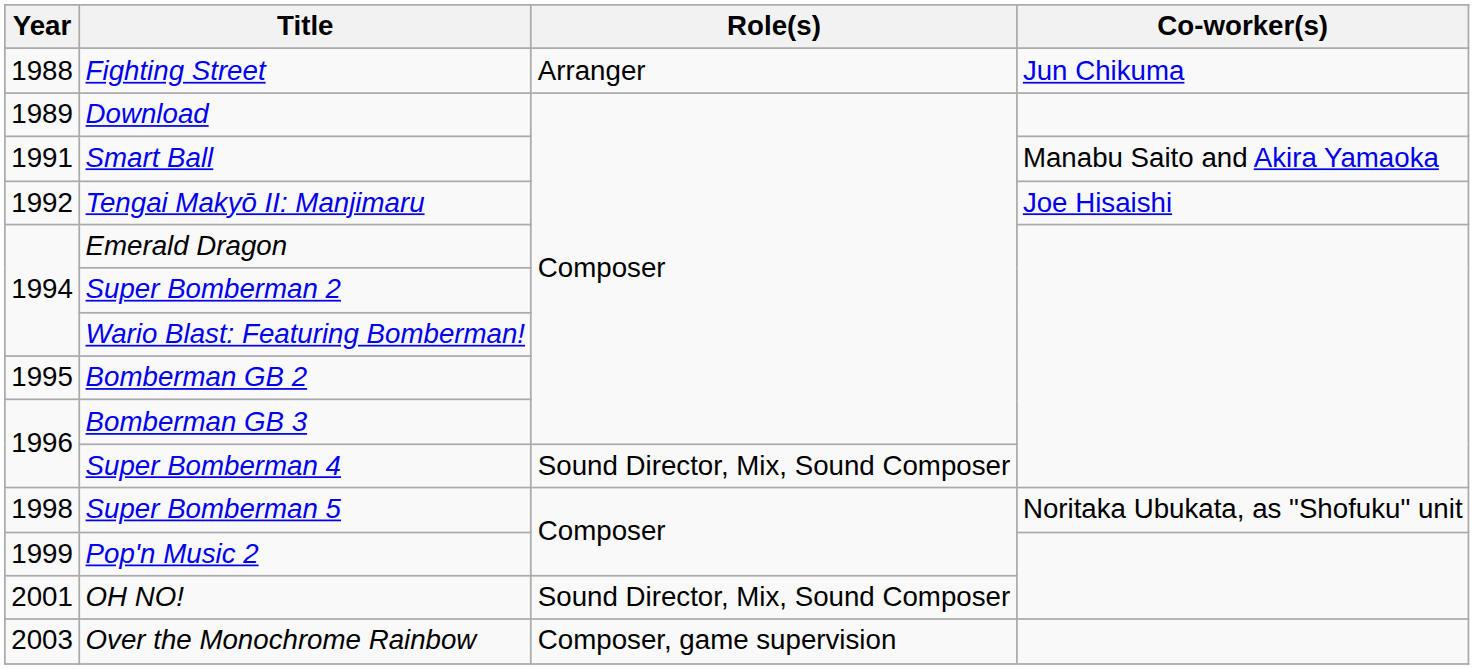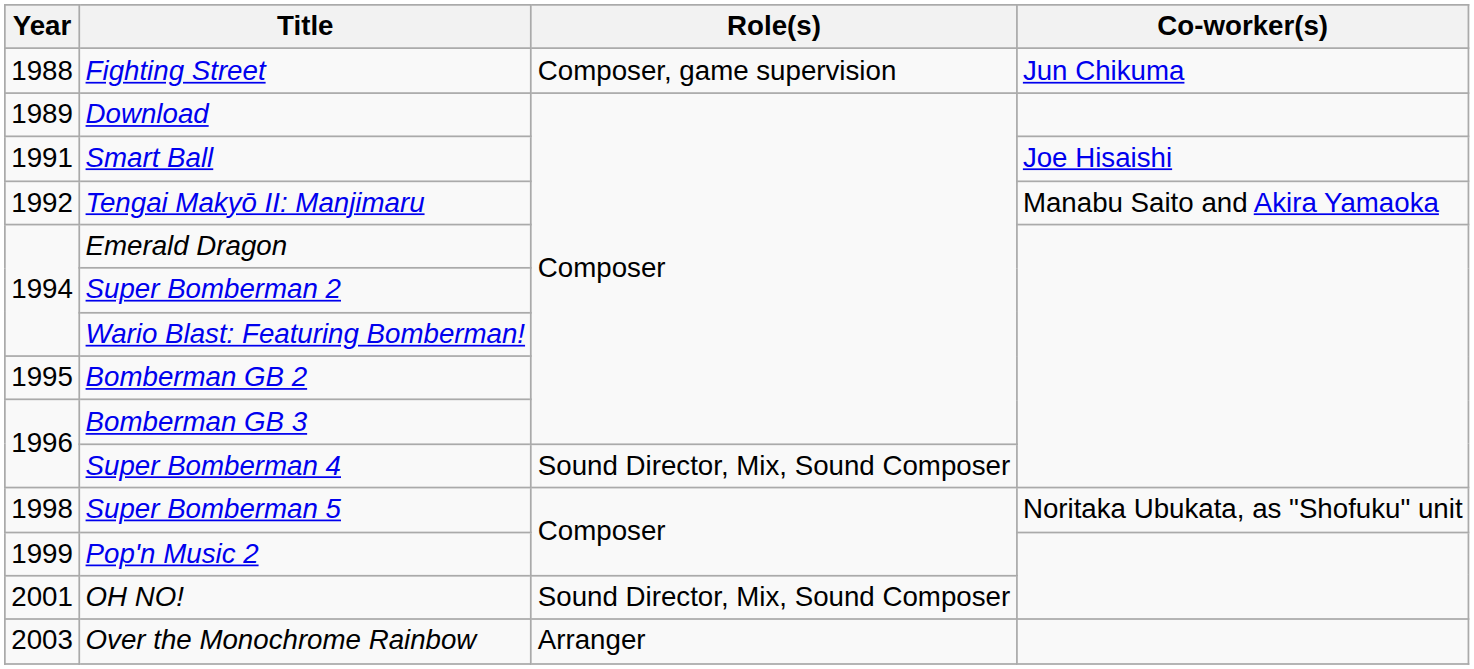Fighting Street | Role(s): Arranger -> Composer, game supervision
Smart Ball | Co-worker(s): Manabu Saito and Akira Yamaoka -> Joe Hisaishi
Tengai Makyō II: Manjimaru | Co-worker(s): Joe Hisaishi -> Manabu Saito and Akira Yamaoka
Over the Monochrome Rainbow | Role(s): Composer, game supervision -> Arranger
